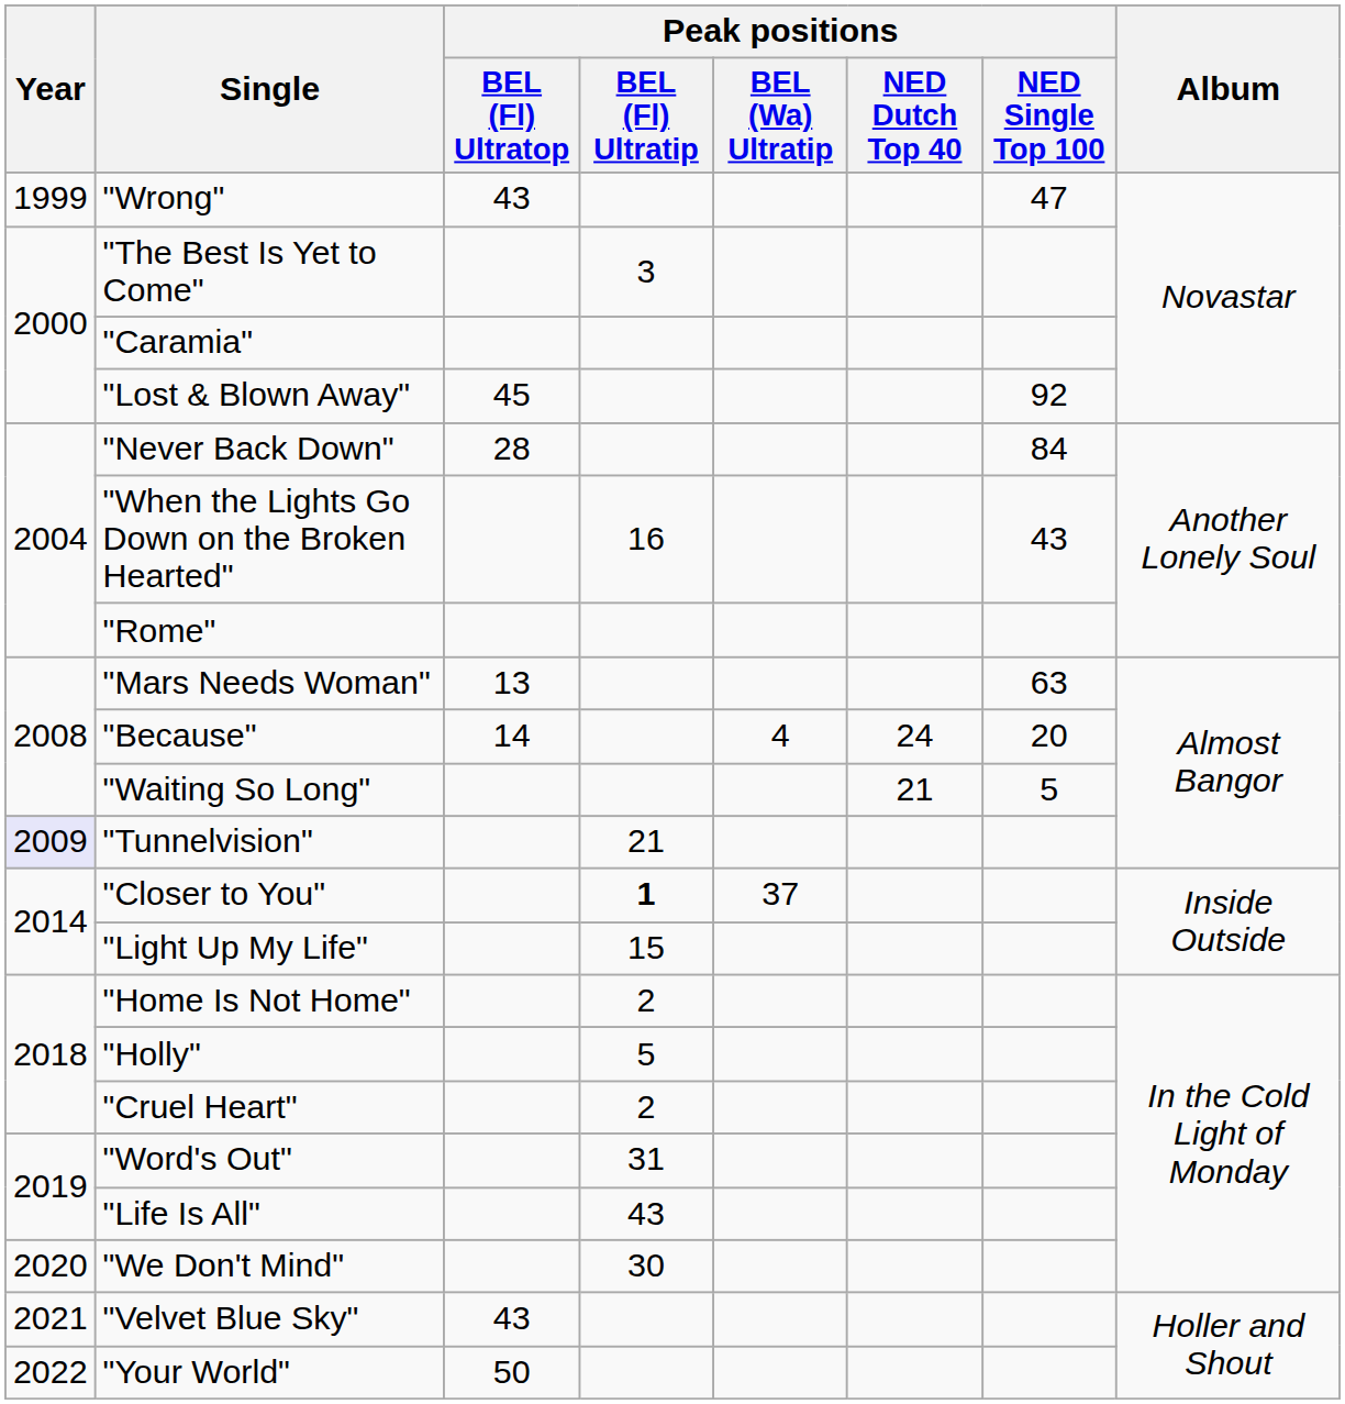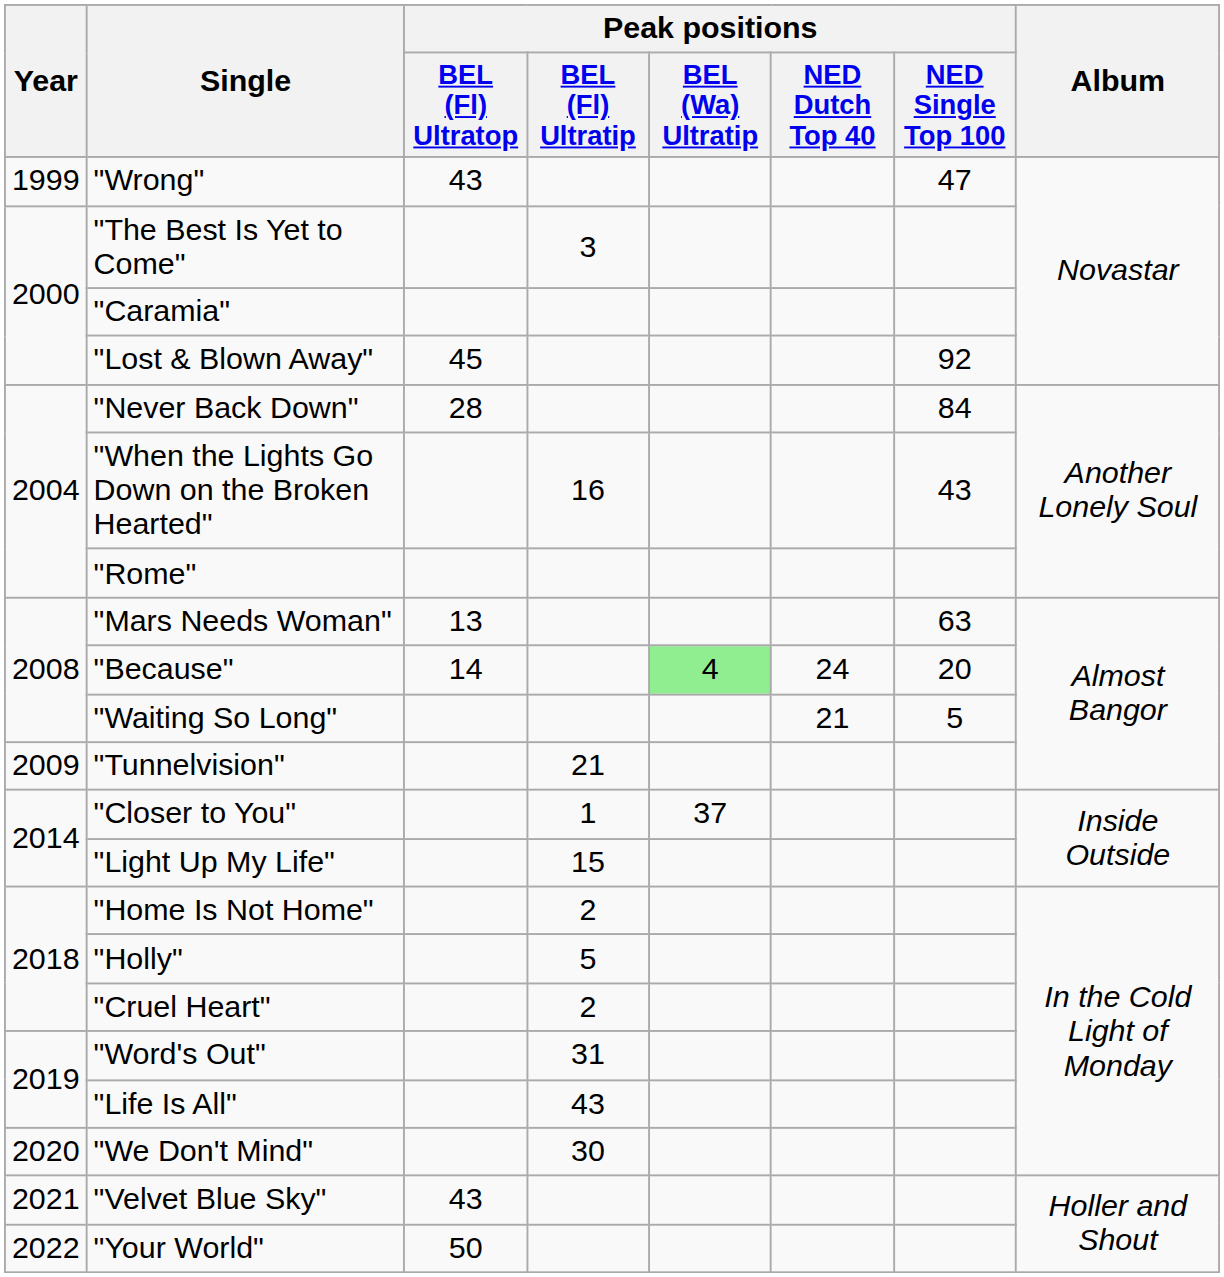"Because" | Peak positions / BEL (Wa) Ultratip: no background -> lightgreen background
"Tunnelvision" | Year: lavender background -> no background
"Closer to You" | Peak positions / BEL (Fl) Ultratip: bold -> normal
